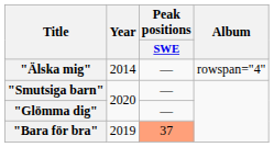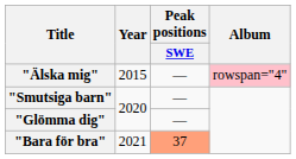"Älska mig" | Year: 2014 -> 2015
"Älska mig" | Album: no background -> pink background
"Bara för bra" | Year: 2019 -> 2021
